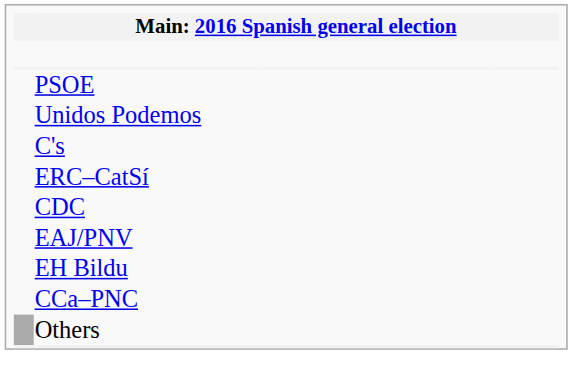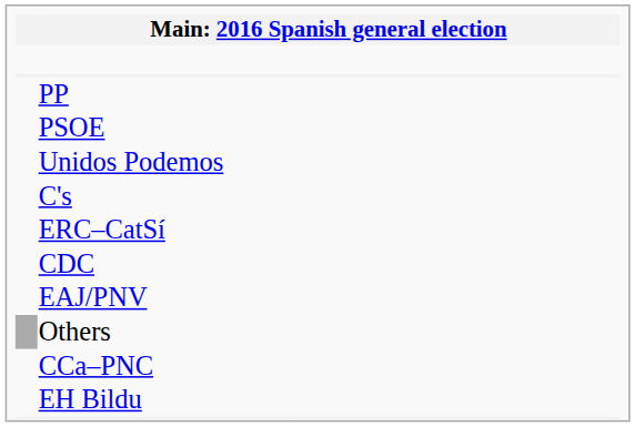+ row: PP
rows swapped: EH Bildu <-> Others
